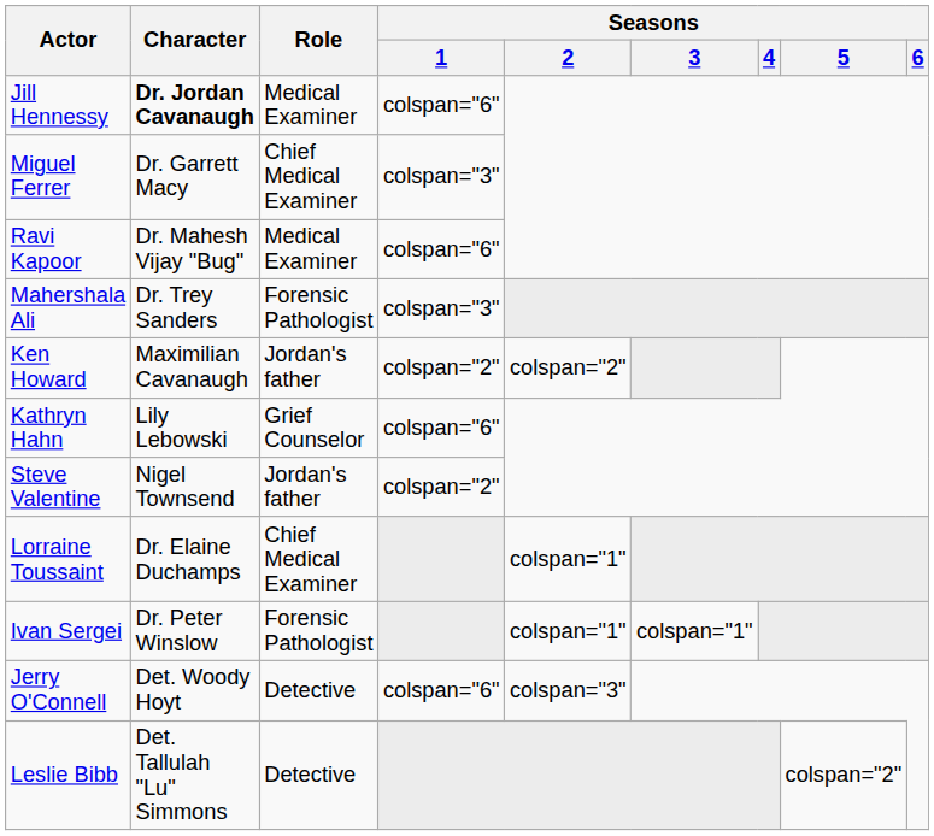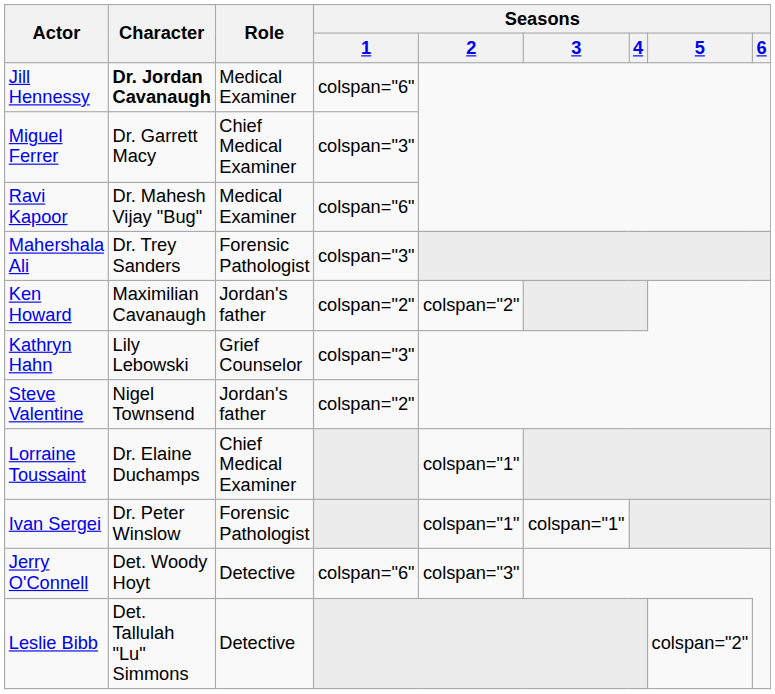Kathryn Hahn | Seasons / 1: colspan="6" -> colspan="3"
